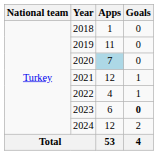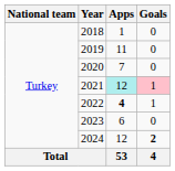2020 | Apps: lightblue background -> no background
2021 | Apps: no background -> paleturquoise background
2021 | Goals: no background -> pink background
2022 | Apps: normal -> bold
2023 | Goals: bold -> normal
2024 | Goals: normal -> bold
